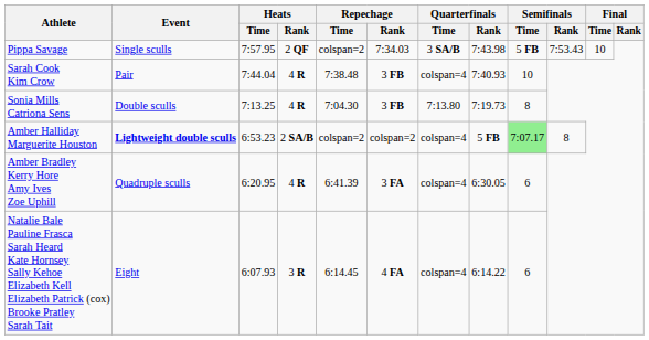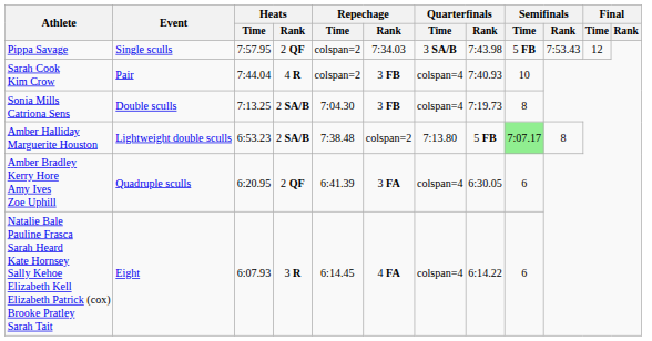Pippa Savage | Final / Time: 10 -> 12
Sarah Cook Kim Crow | Repechage / Time: 7:38.48 -> colspan=2
Sonia Mills Catriona Sens | Heats / Rank: 4 R -> 2 SA/B
Sonia Mills Catriona Sens | Quarterfinals / Time: 7:13.80 -> colspan=4
Amber Halliday Marguerite Houston | Event: bold -> normal
Amber Halliday Marguerite Houston | Repechage / Time: colspan=2 -> 7:38.48
Amber Halliday Marguerite Houston | Quarterfinals / Time: colspan=4 -> 7:13.80
Amber Bradley Kerry Hore Amy Ives Zoe Uphill | Heats / Rank: 4 R -> 2 QF
